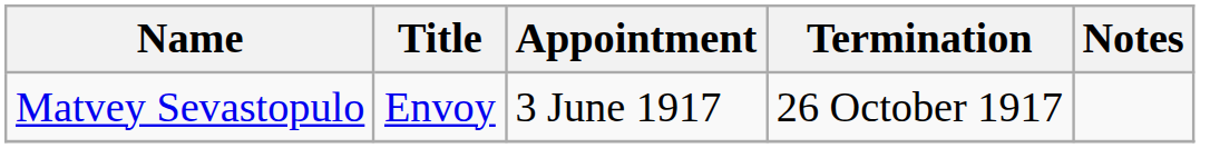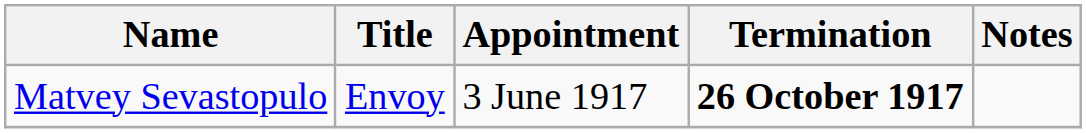Matvey Sevastopulo | Termination: normal -> bold
